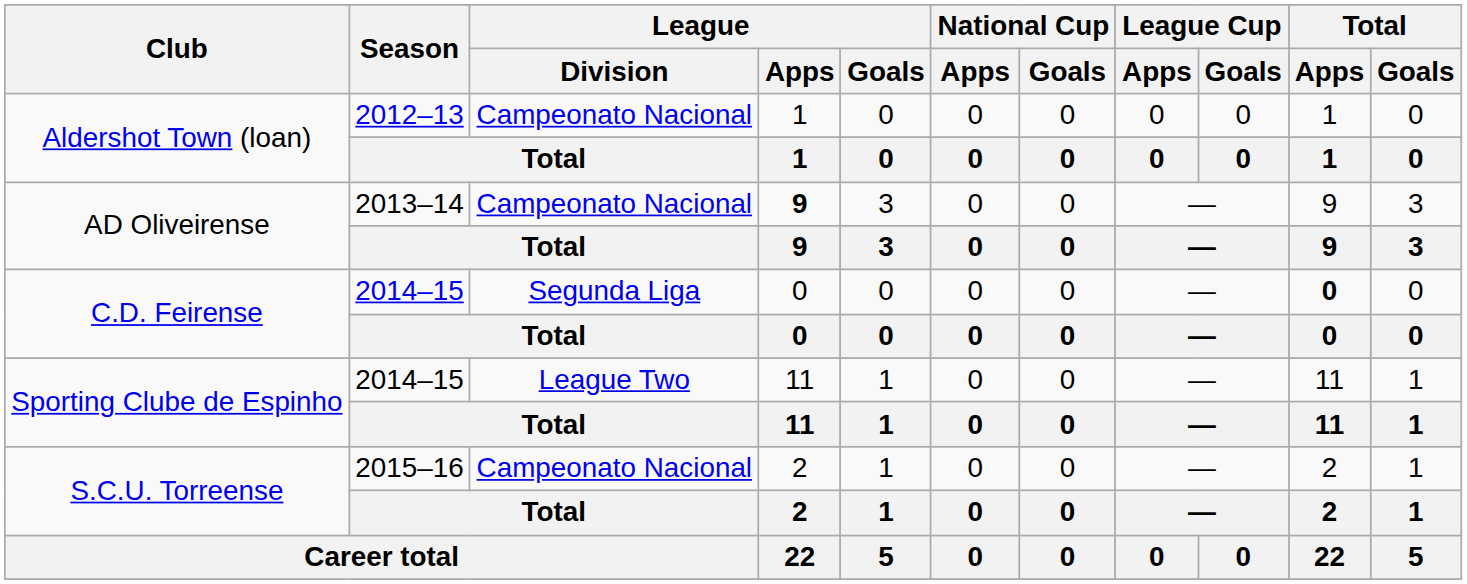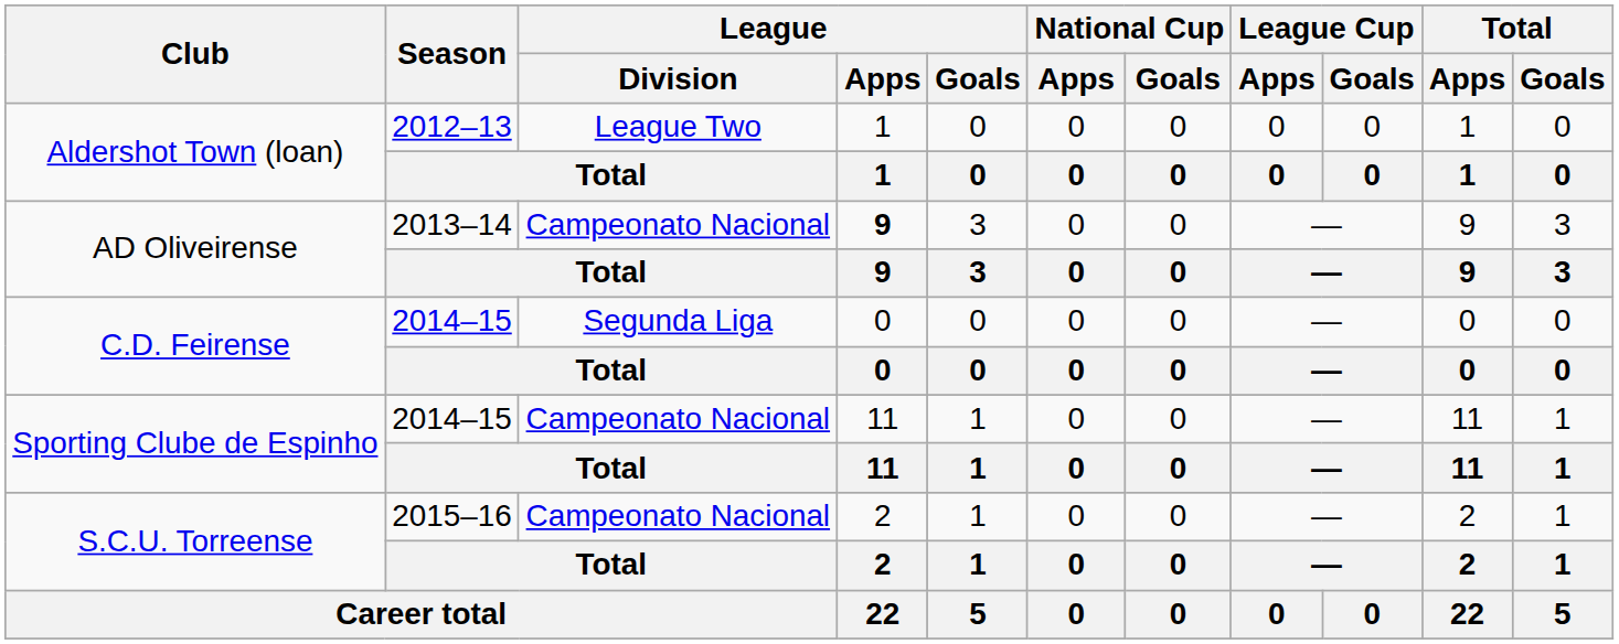row 3 | League / Division: Campeonato Nacional -> League Two
row 7 | Total / Apps: bold -> normal
row 9 | League / Division: League Two -> Campeonato Nacional
